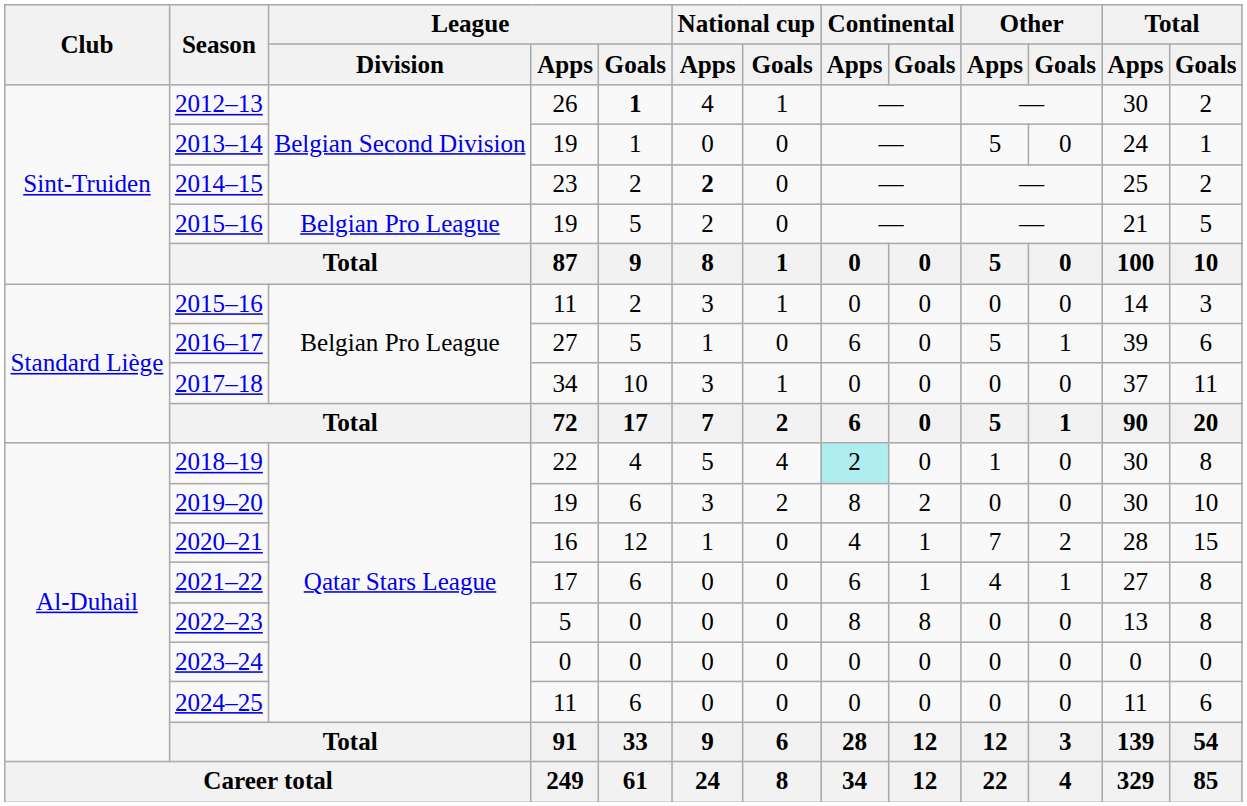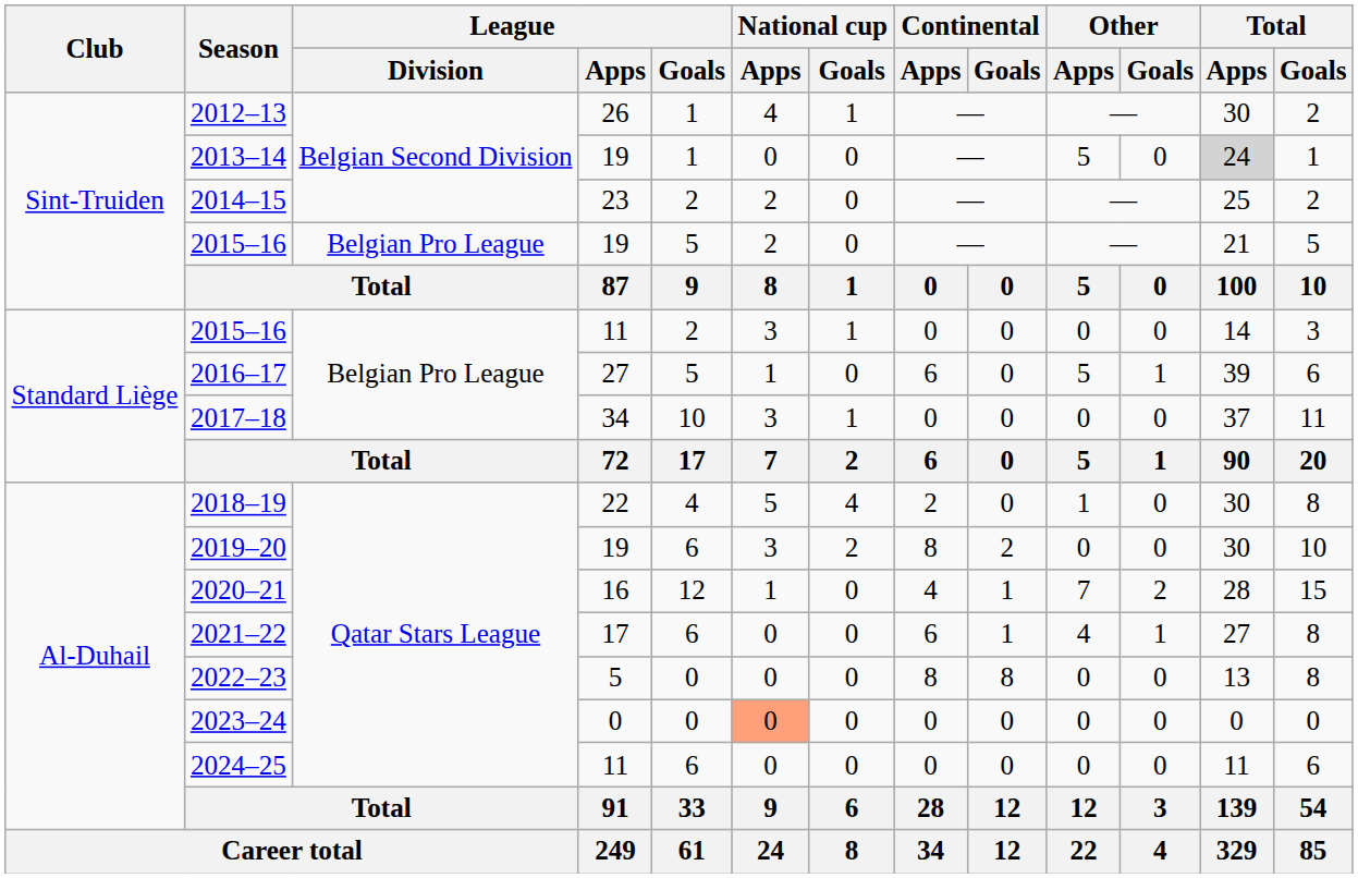2012–13 | League / Goals: bold -> normal
2013–14 | Total / Apps: no background -> lightgrey background
2014–15 | National cup / Apps: bold -> normal
2018–19 | Continental / Apps: paleturquoise background -> no background
2023–24 | National cup / Apps: no background -> lightsalmon background
